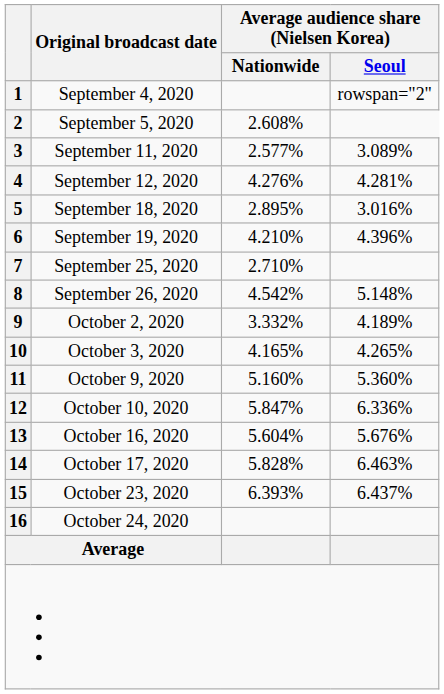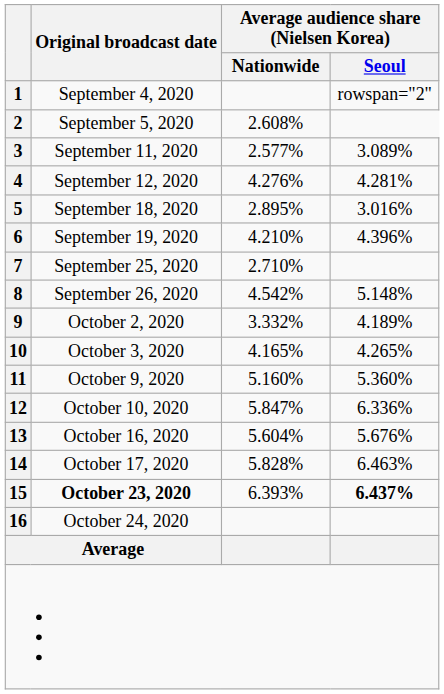15 | Original broadcast date: normal -> bold
15 | Average audience share (Nielsen Korea) / Seoul: normal -> bold
